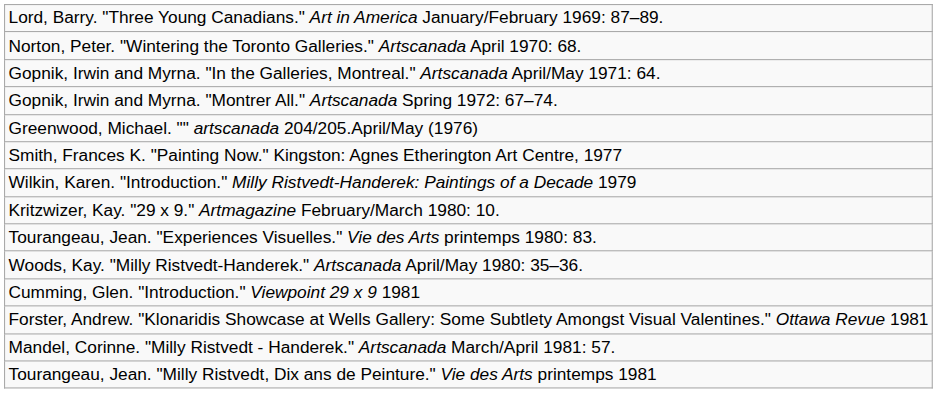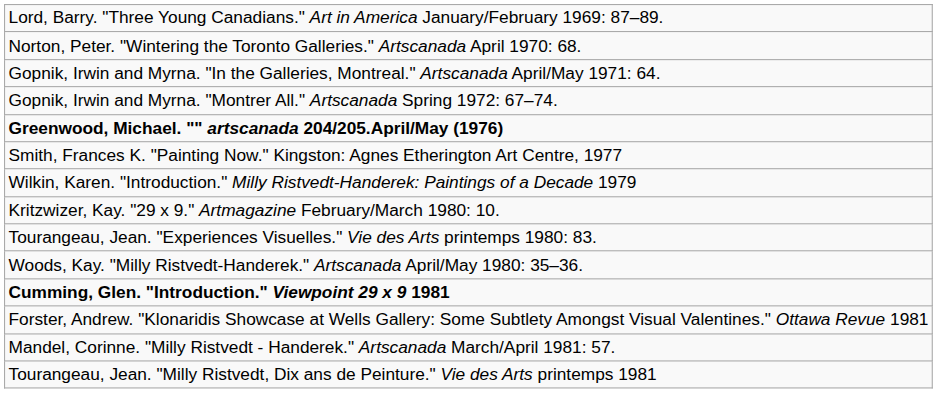row 5 | column 1: normal -> bold
row 11 | column 1: normal -> bold
